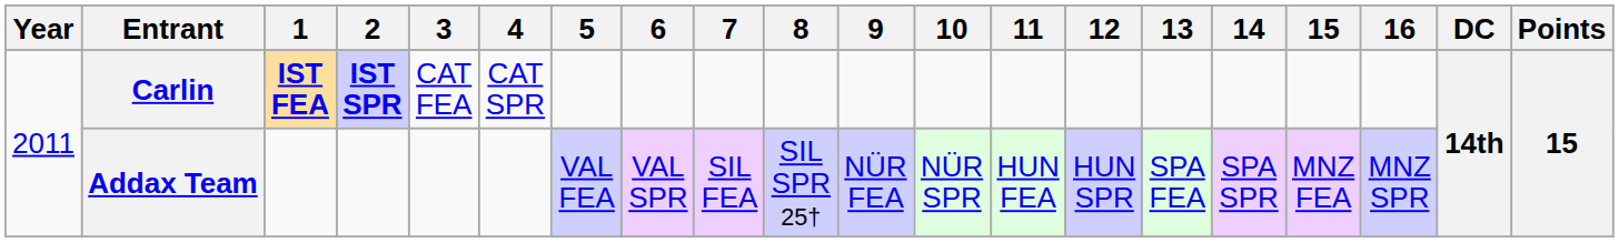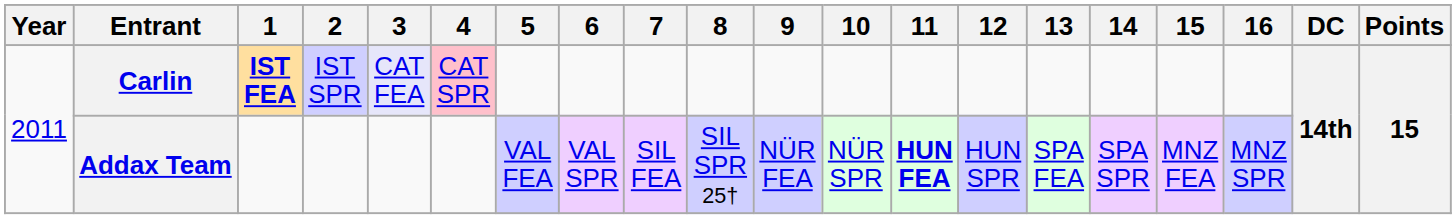Carlin | 2: bold -> normal
Carlin | 3: no background -> lavender background
Carlin | 4: no background -> pink background
Addax Team | 11: normal -> bold
